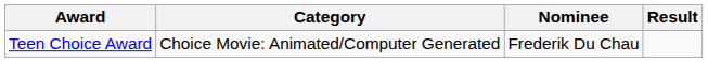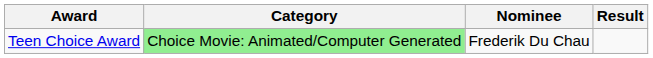Teen Choice Award | Category: no background -> lightgreen background
